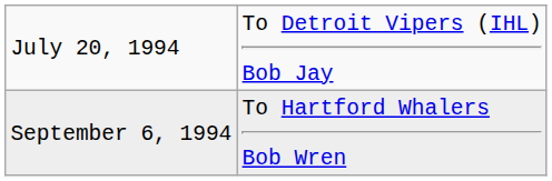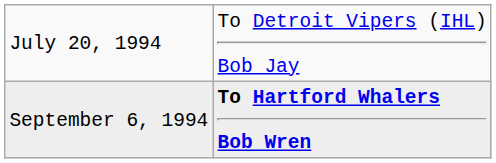September 6, 1994 | column 2: normal -> bold
